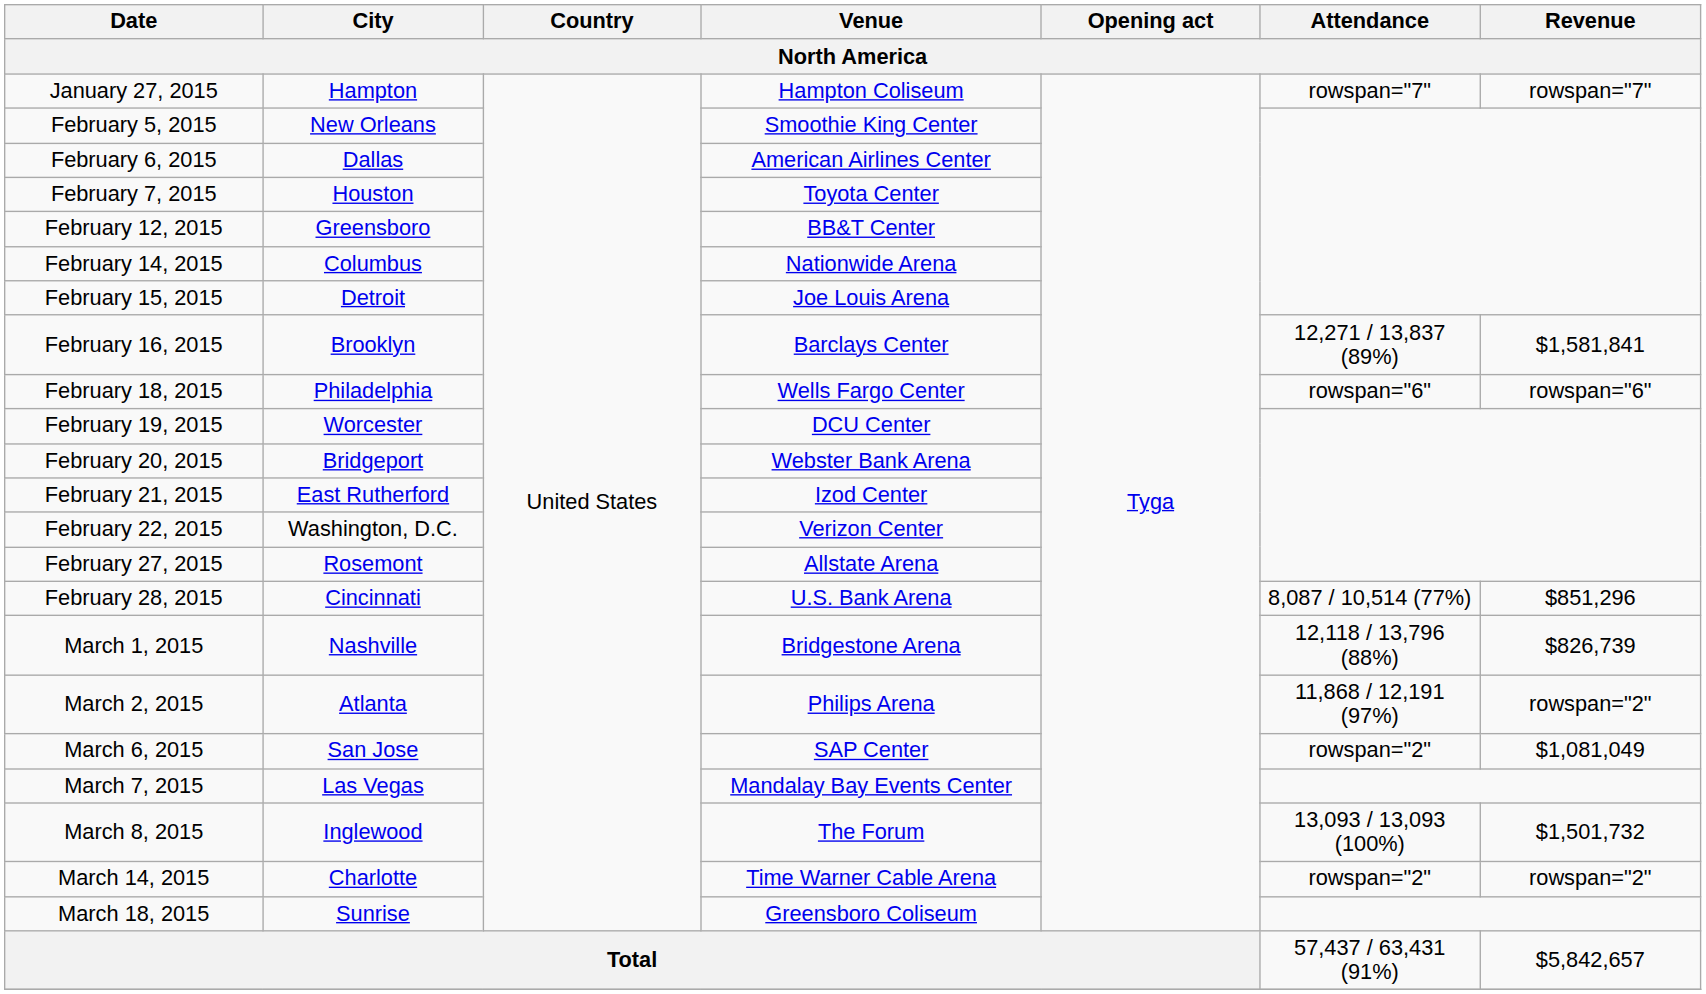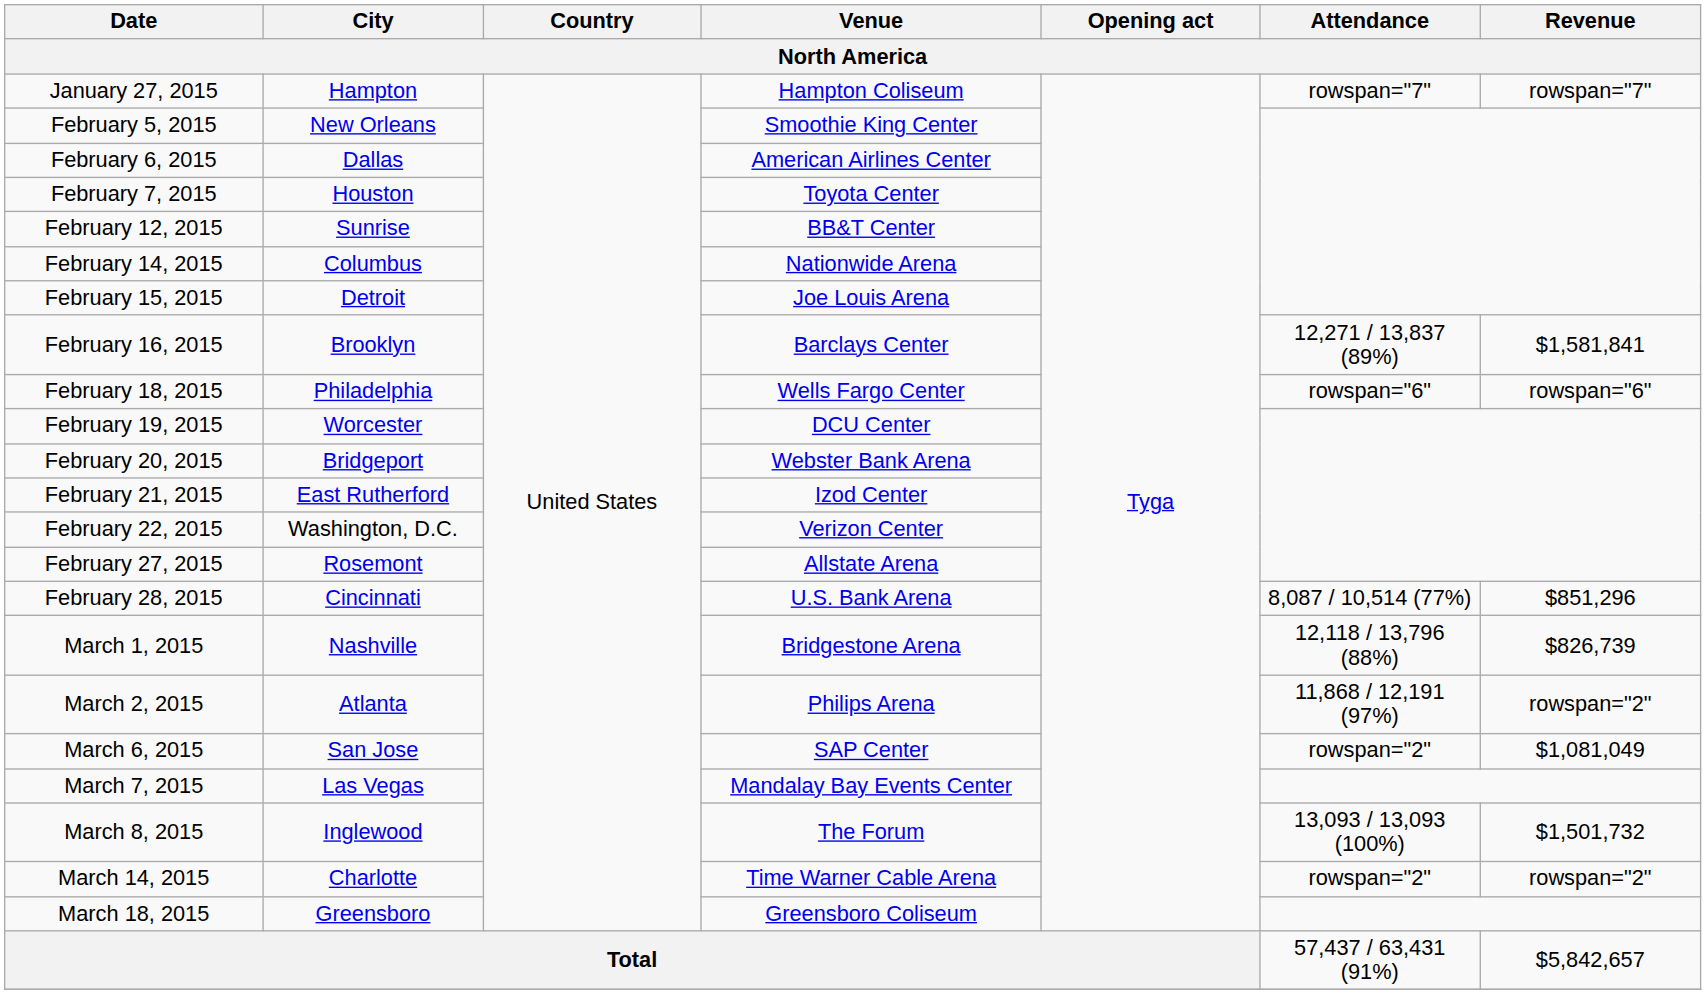February 12, 2015 | City: Greensboro -> Sunrise
March 18, 2015 | City: Sunrise -> Greensboro
